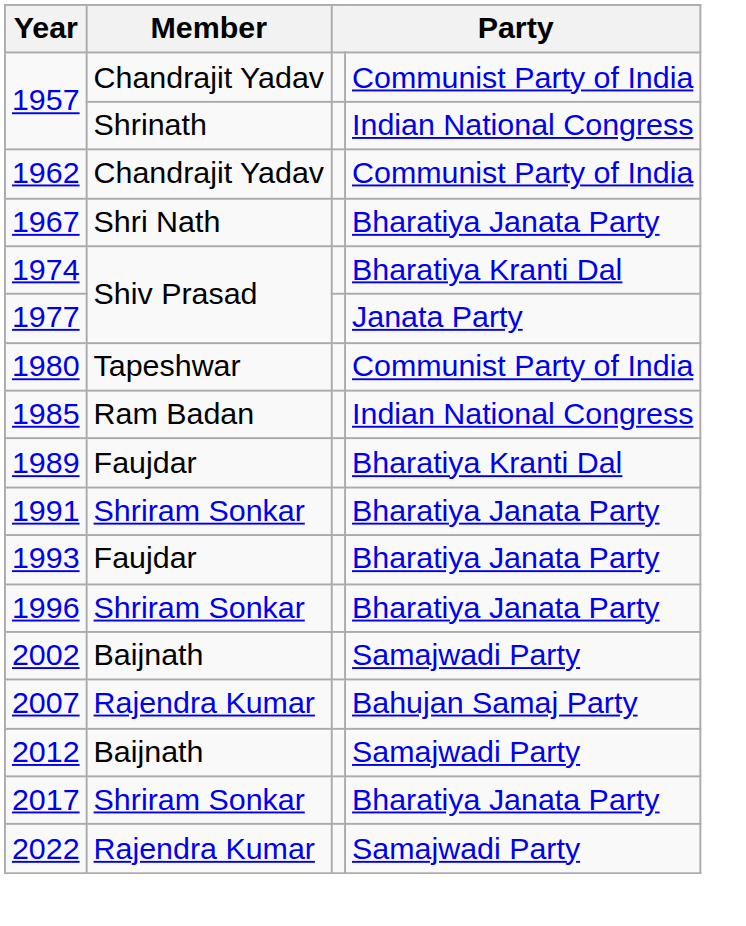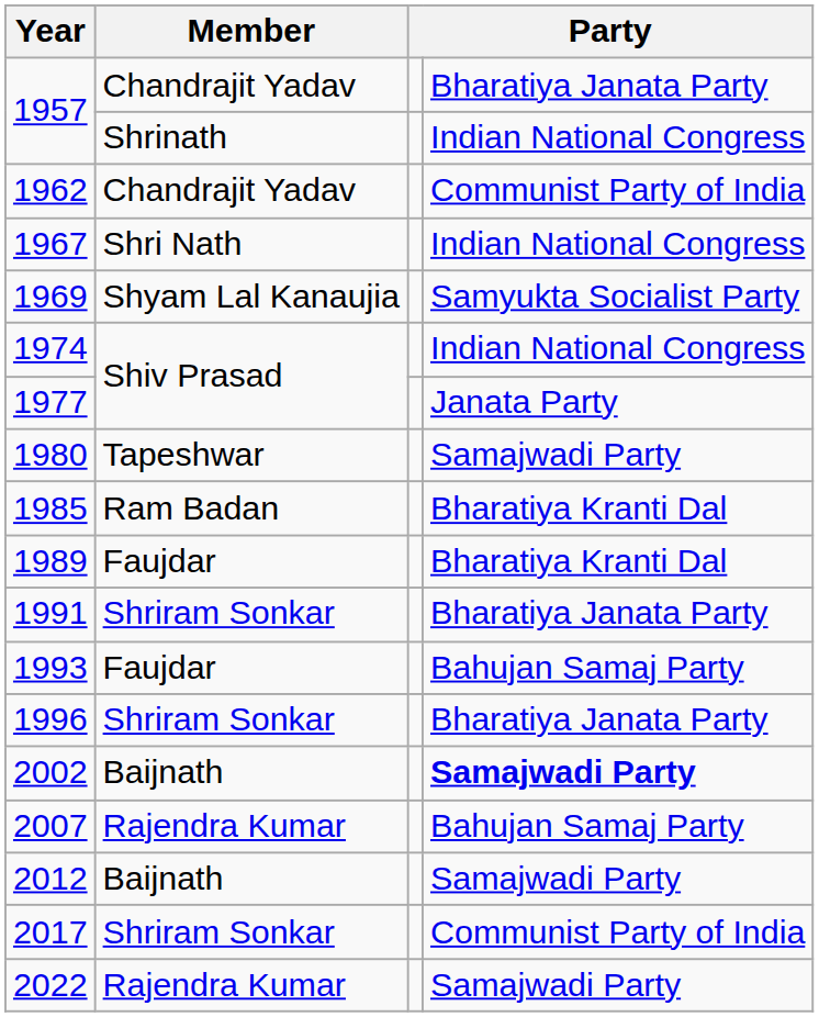1957 / Chandrajit Yadav | column 4: Communist Party of India -> Bharatiya Janata Party
1967 | column 4: Bharatiya Janata Party -> Indian National Congress
+ row: 1969 | Shyam Lal Kanaujia | Samyukta Socialist Party
1974 | column 4: Bharatiya Kranti Dal -> Indian National Congress
1980 | column 4: Communist Party of India -> Samajwadi Party
1985 | column 4: Indian National Congress -> Bharatiya Kranti Dal
1993 | column 4: Bharatiya Janata Party -> Bahujan Samaj Party
2002 | column 4: normal -> bold
2017 | column 4: Bharatiya Janata Party -> Communist Party of India
